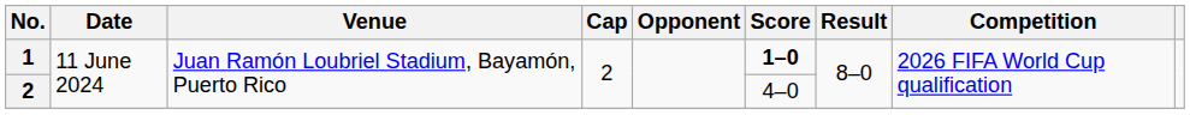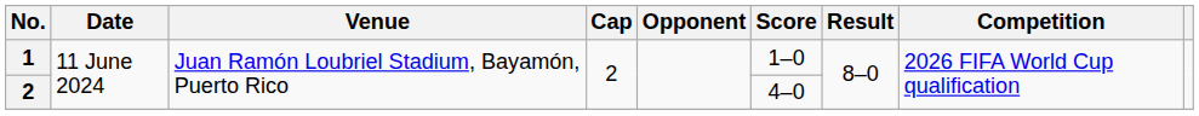1 | Score: bold -> normal
